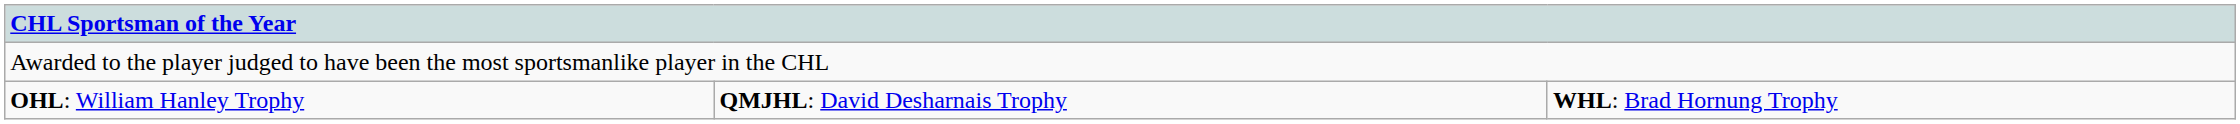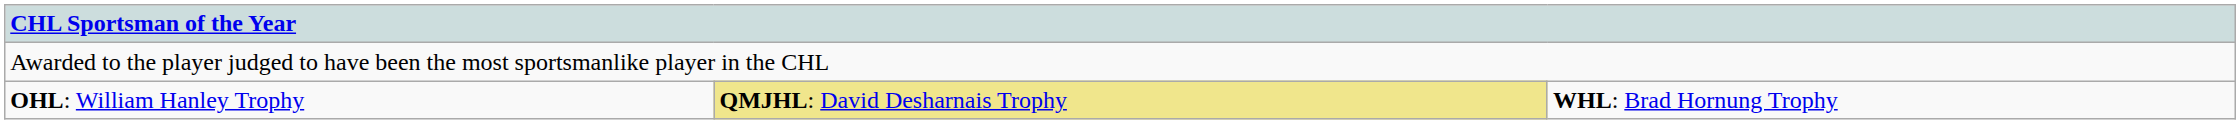OHL: William Hanley Trophy | column 2: no background -> khaki background
